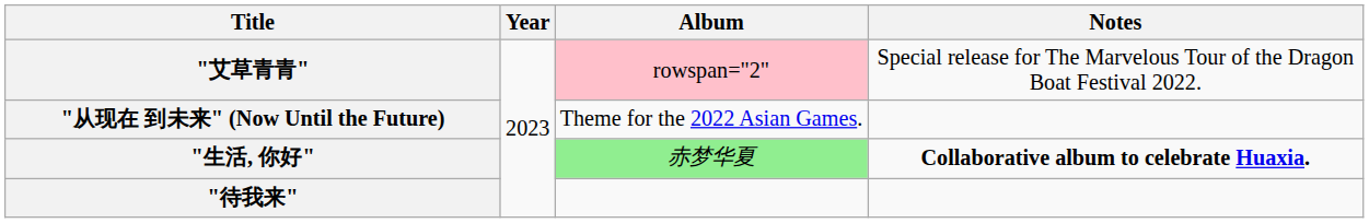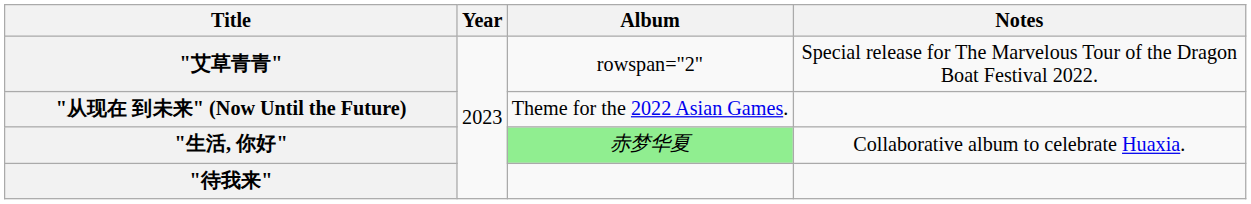"艾草青青" | Album: pink background -> no background
"生活, 你好" | Notes: bold -> normal
